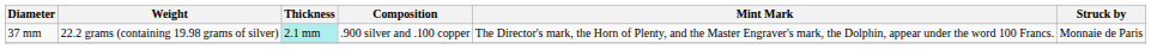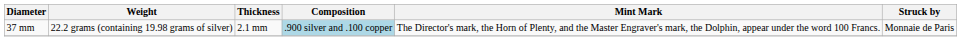37 mm | Thickness: paleturquoise background -> no background
37 mm | Composition: no background -> lightblue background
